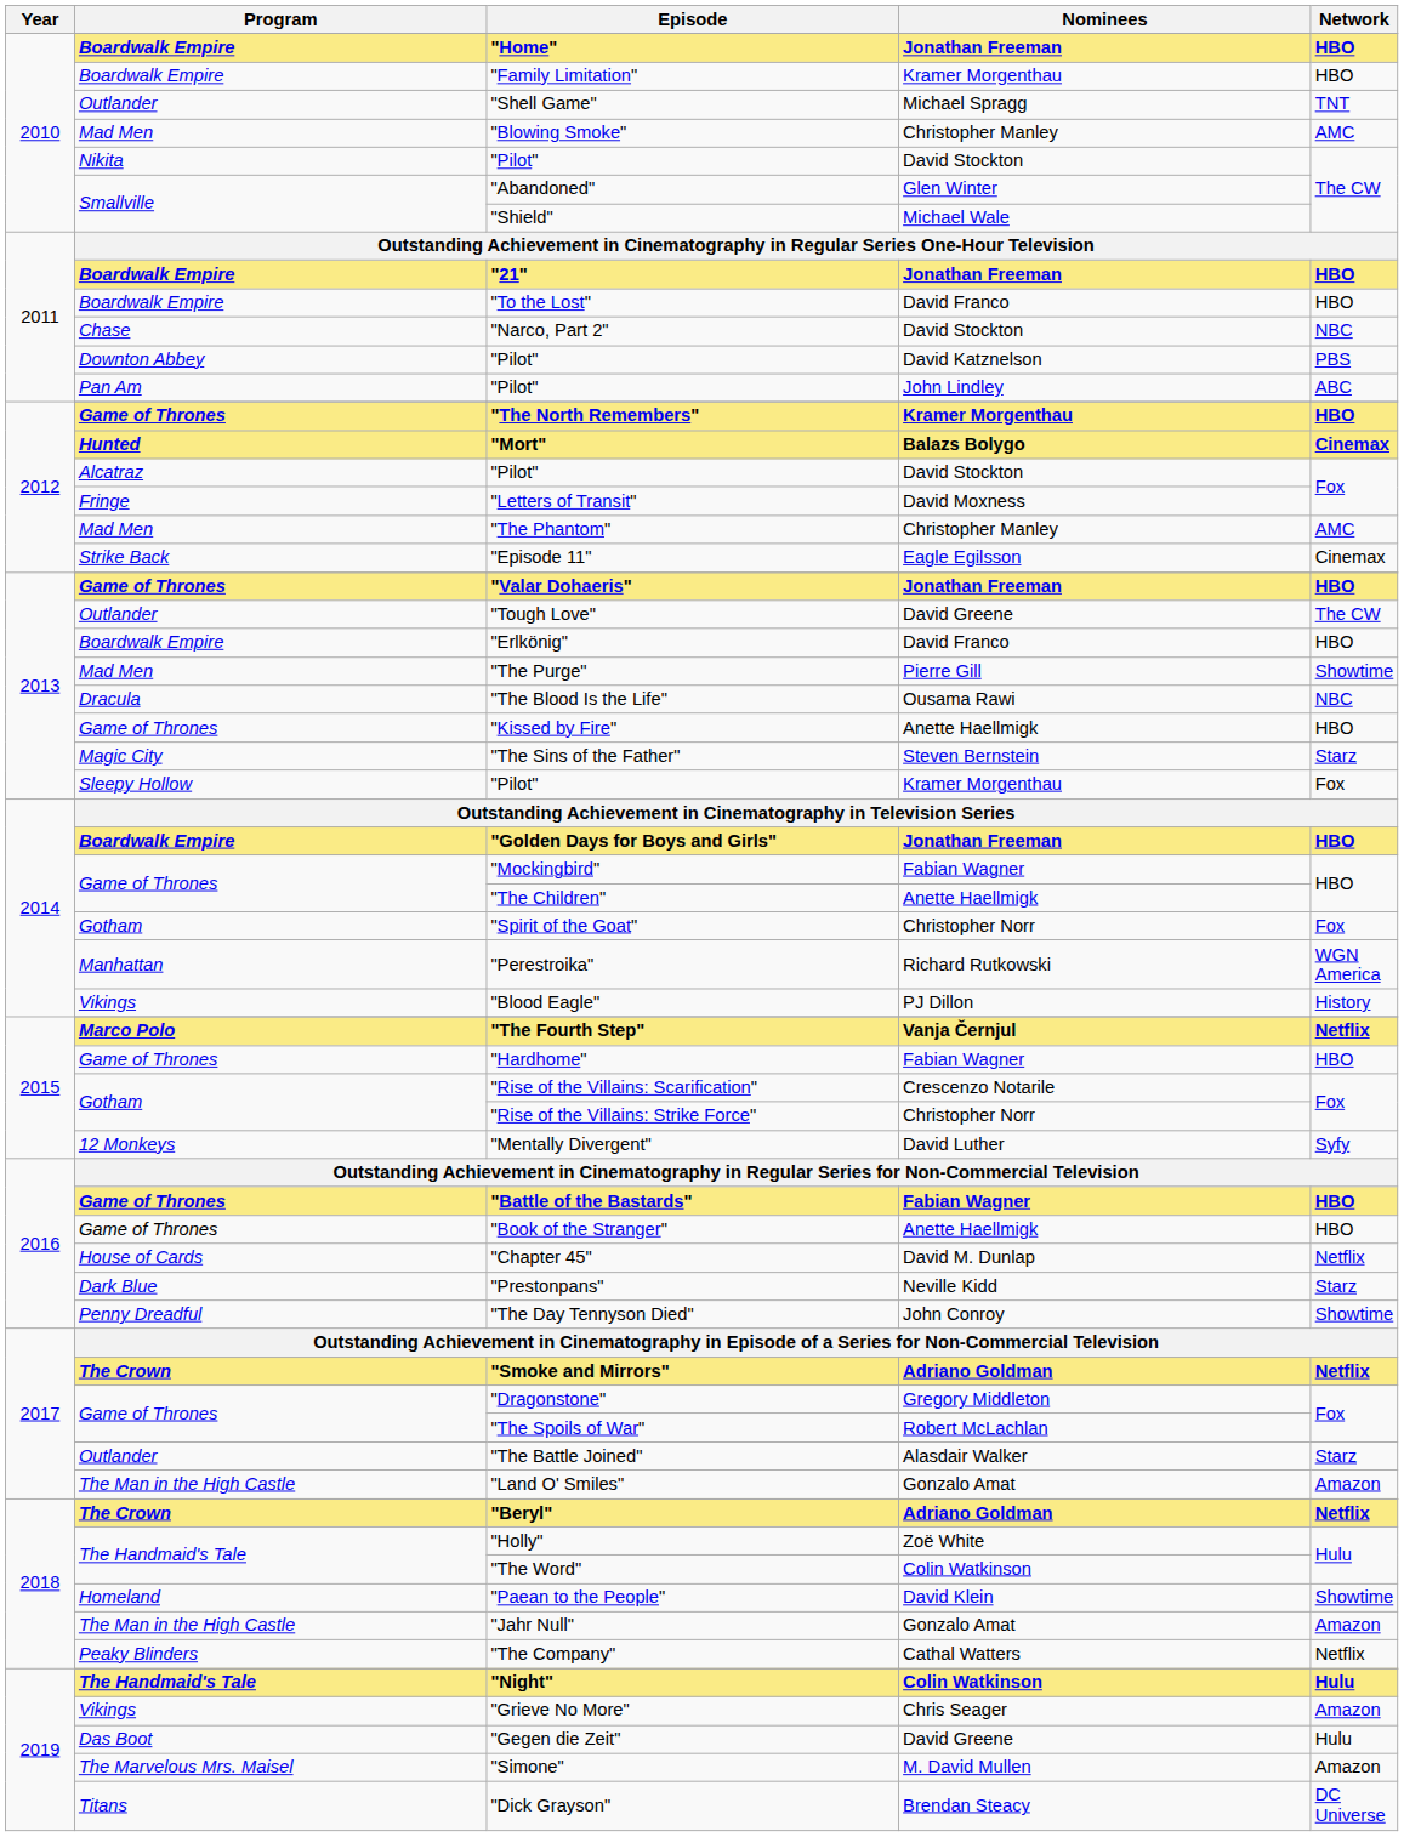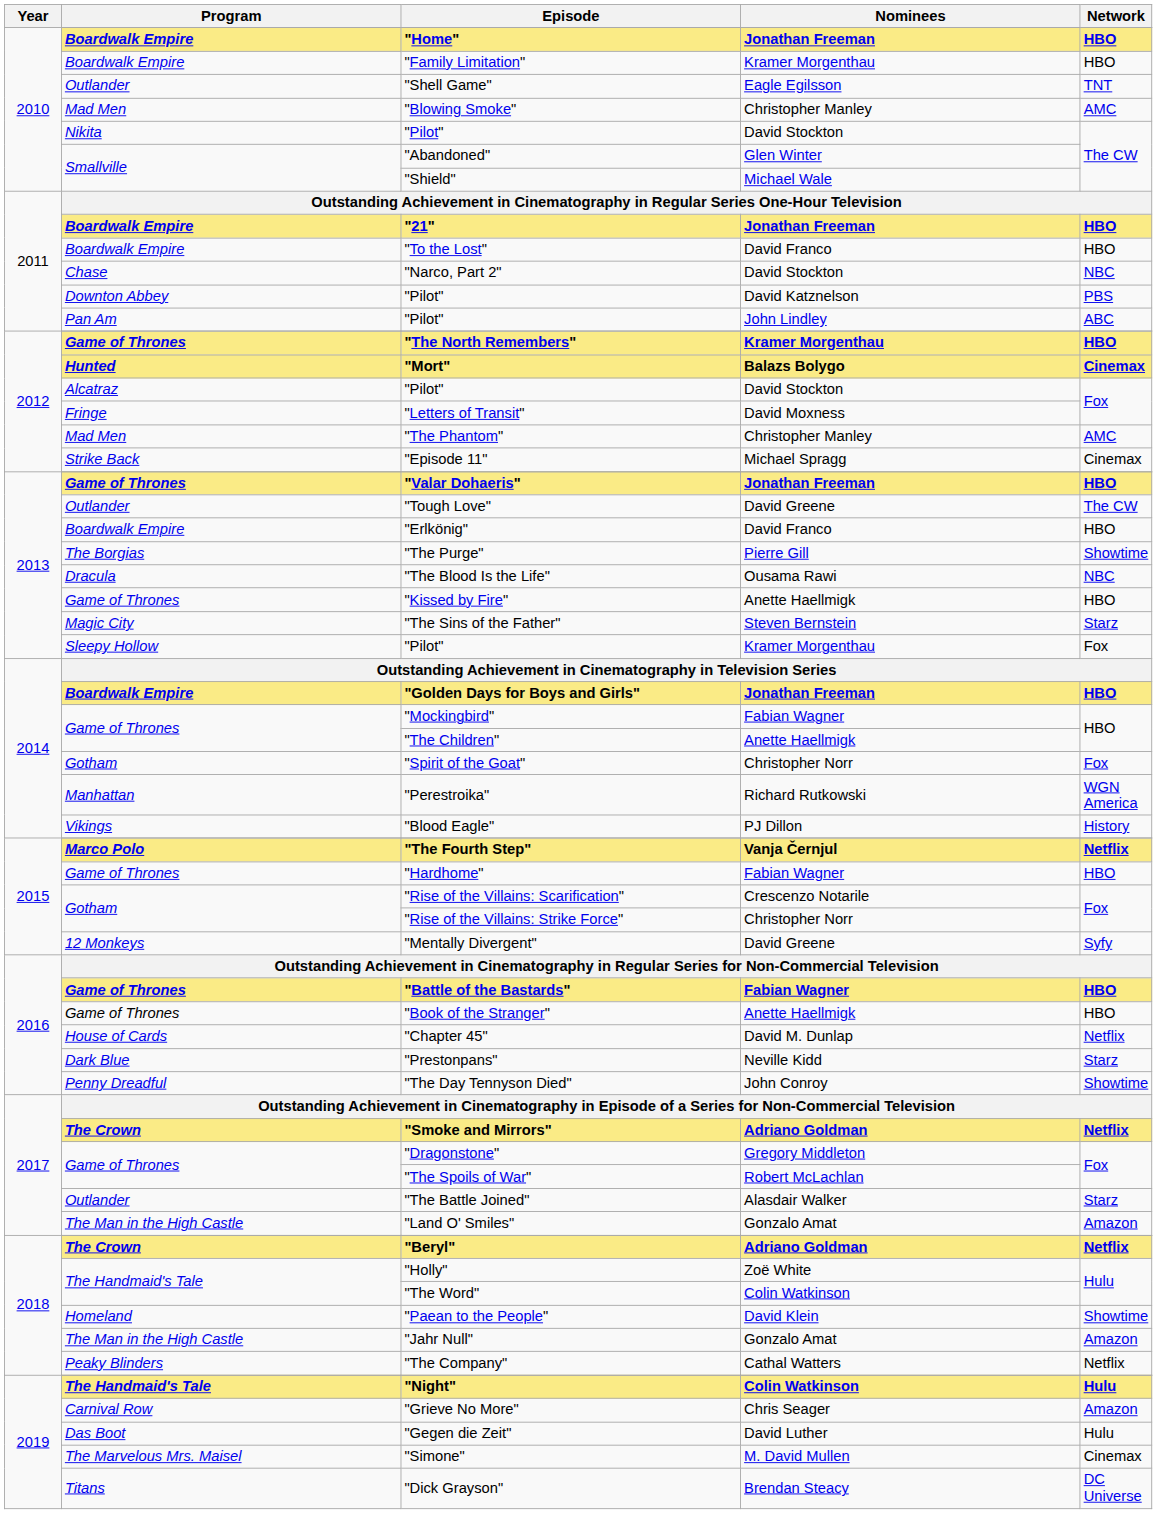"Shell Game" | Nominees: Michael Spragg -> Eagle Egilsson
"Episode 11" | Nominees: Eagle Egilsson -> Michael Spragg
"The Purge" | Program: Mad Men -> The Borgias
"Mentally Divergent" | Nominees: David Luther -> David Greene
"Grieve No More" | Program: Vikings -> Carnival Row
"Gegen die Zeit" | Nominees: David Greene -> David Luther
"Simone" | Network: Amazon -> Cinemax
